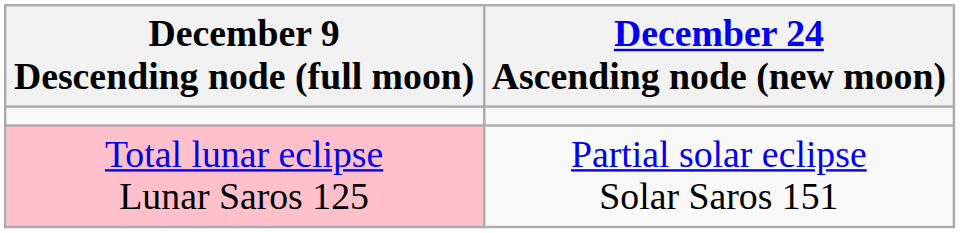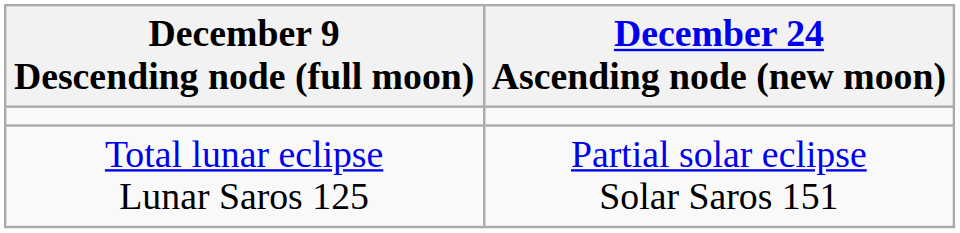row 3 | December 9 Descending node (full moon): pink background -> no background
